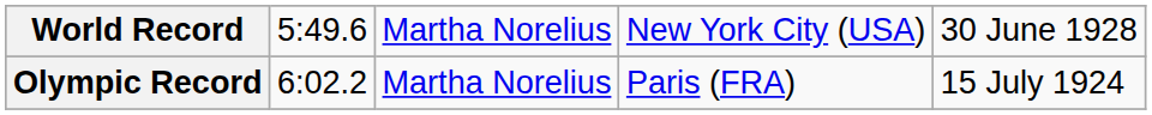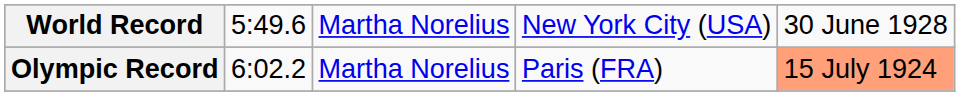Olympic Record | column 5: no background -> lightsalmon background
